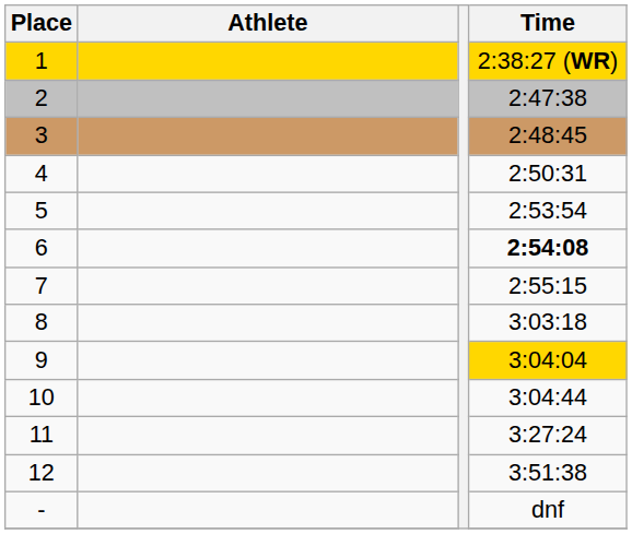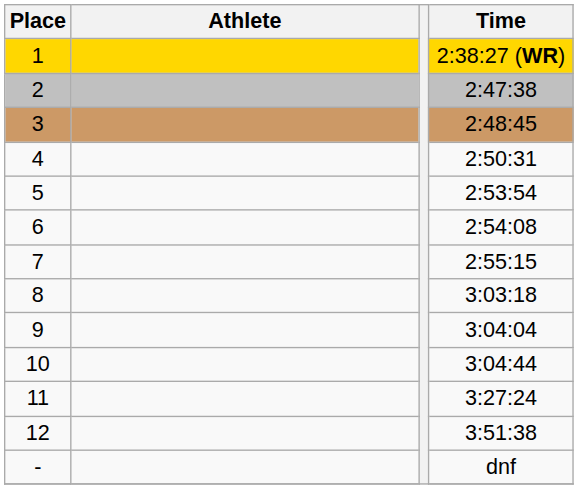6 | Time: bold -> normal
9 | Time: gold background -> no background
